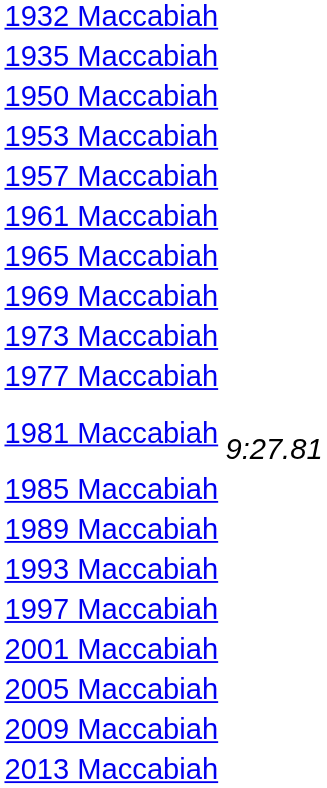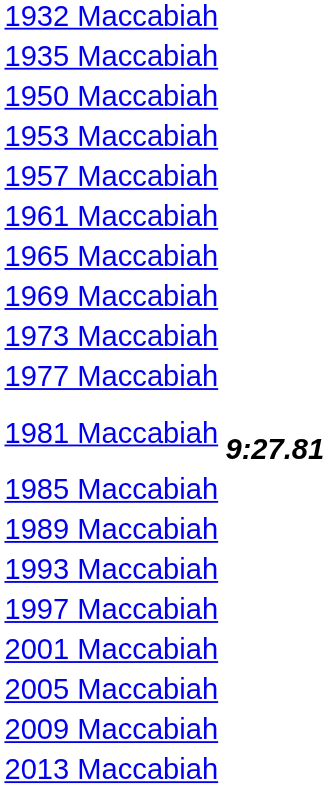1981 Maccabiah | column 2: normal -> bold
